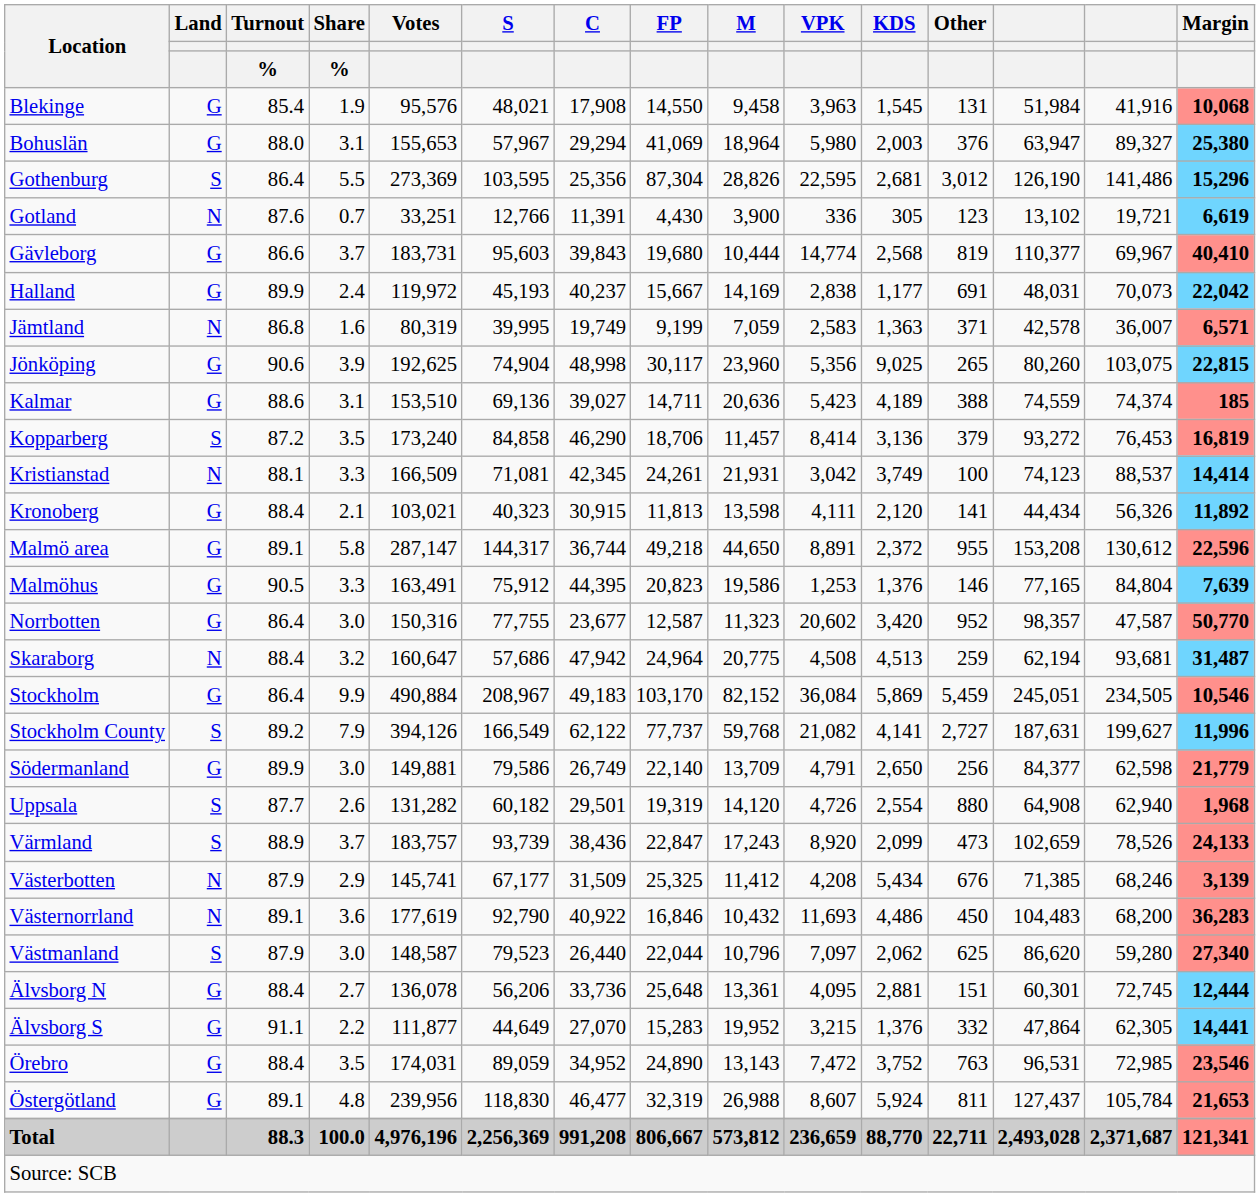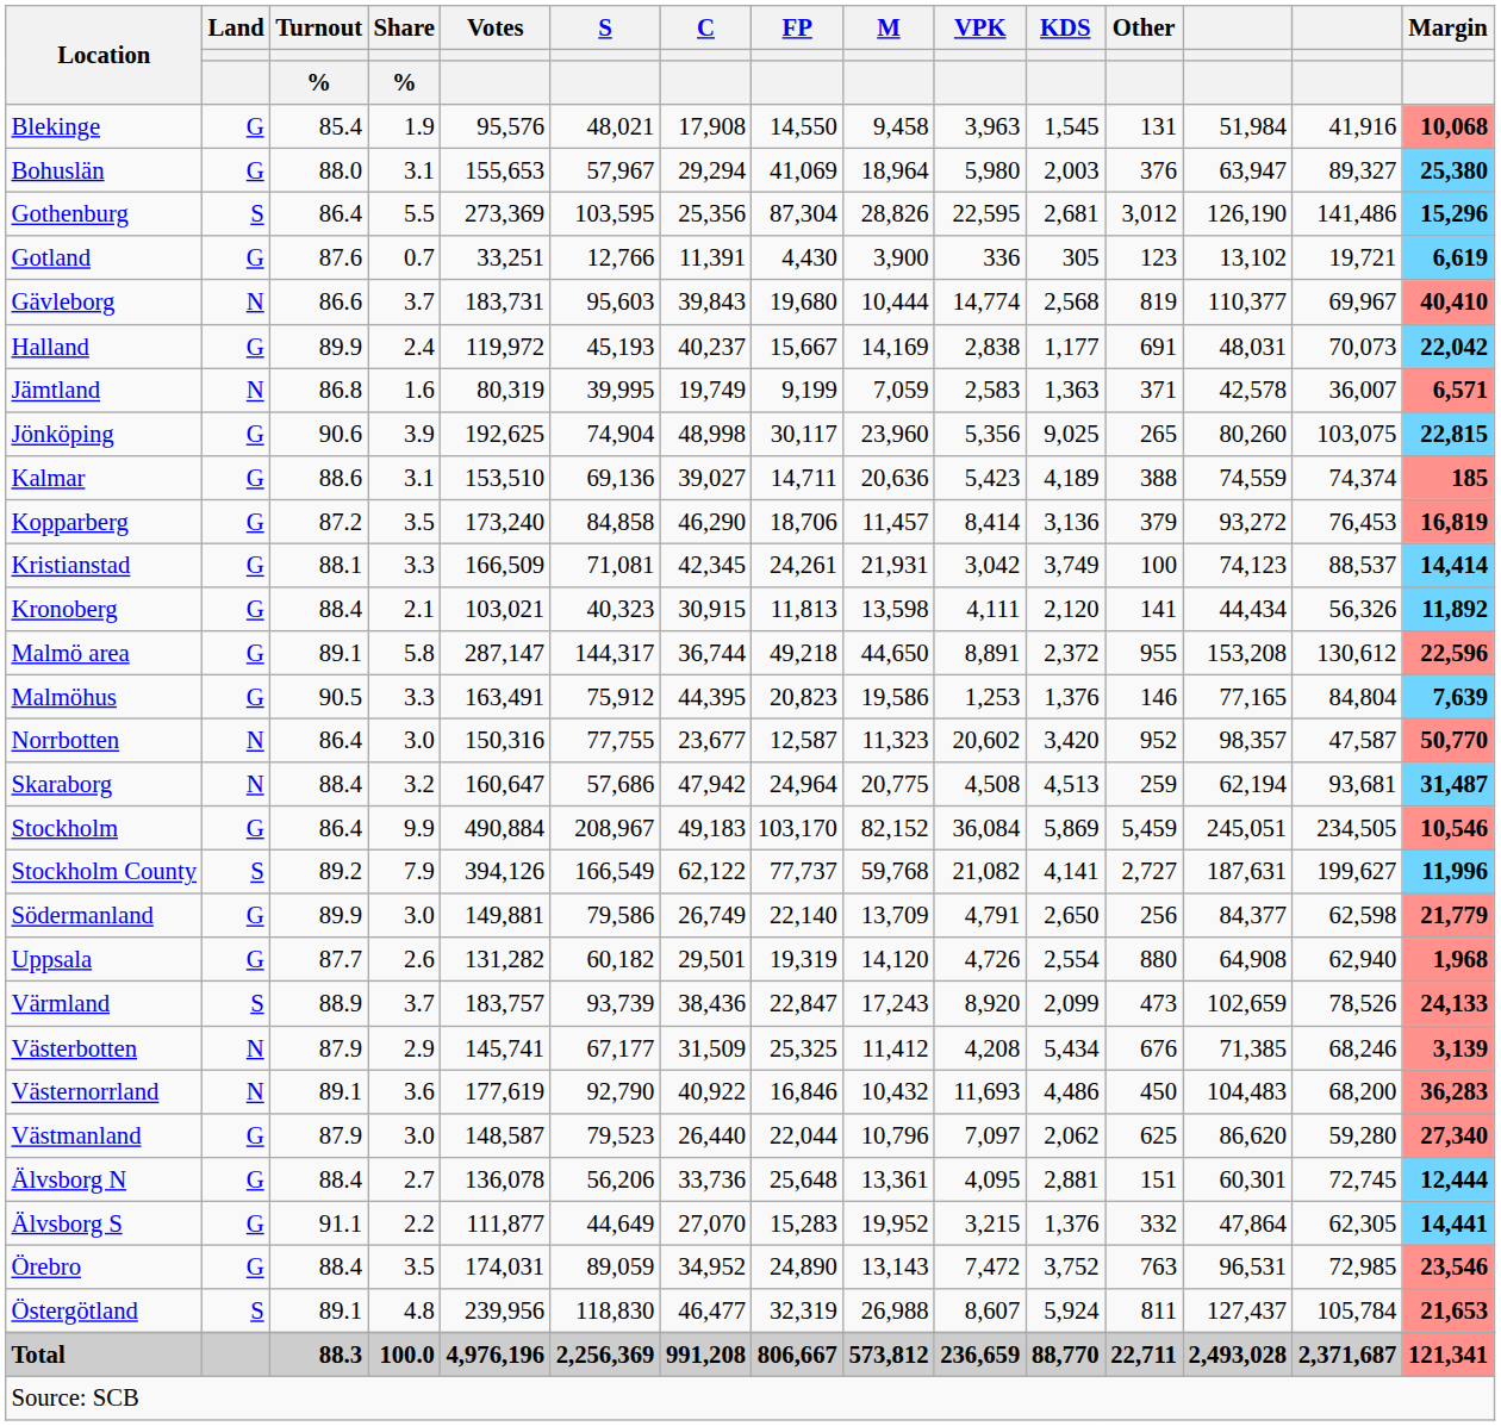Gotland | Land: N -> G
Gävleborg | Land: G -> N
Kopparberg | Land: S -> G
Kristianstad | Land: N -> G
Norrbotten | Land: G -> N
Uppsala | Land: S -> G
Västmanland | Land: S -> G
Östergötland | Land: G -> S
